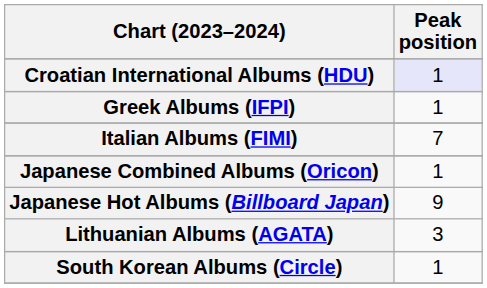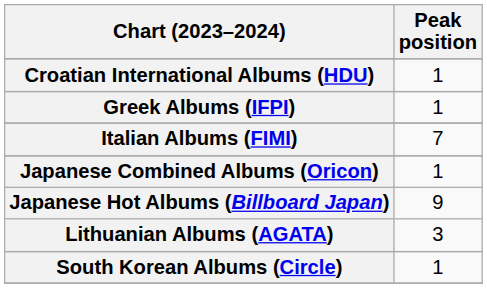Croatian International Albums (HDU) | Peak position: lavender background -> no background
